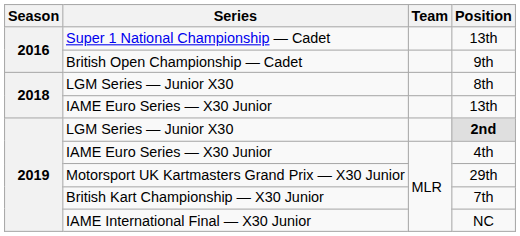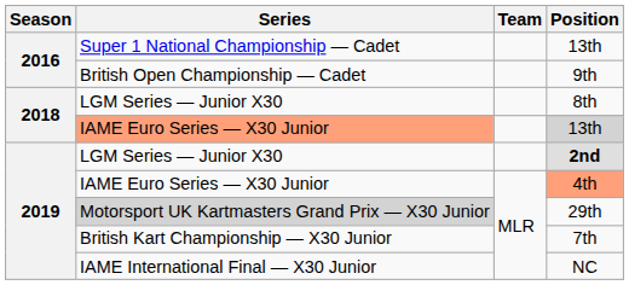IAME Euro Series — X30 Junior / 13th | Series: no background -> lightsalmon background
IAME Euro Series — X30 Junior / 13th | Position: no background -> lightgrey background
4th | Position: no background -> lightsalmon background
29th | Series: no background -> lightgrey background
